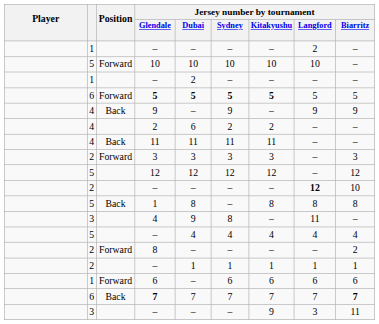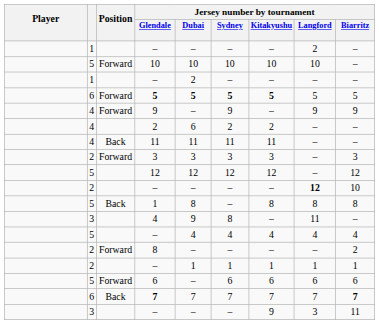row 8 | Position: Back -> Forward
row 19 | column 2: 1 -> 5
